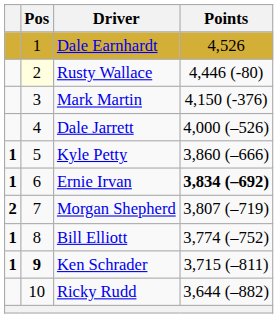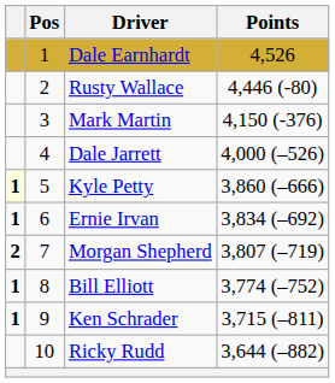Rusty Wallace | Pos: lightyellow background -> no background
Kyle Petty | column 1: no background -> lightyellow background
Ernie Irvan | Points: bold -> normal
Ken Schrader | Pos: bold -> normal
